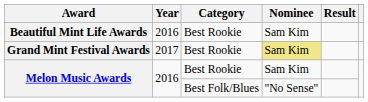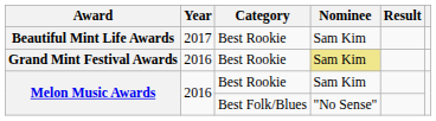Beautiful Mint Life Awards | Year: 2016 -> 2017
Grand Mint Festival Awards | Year: 2017 -> 2016
